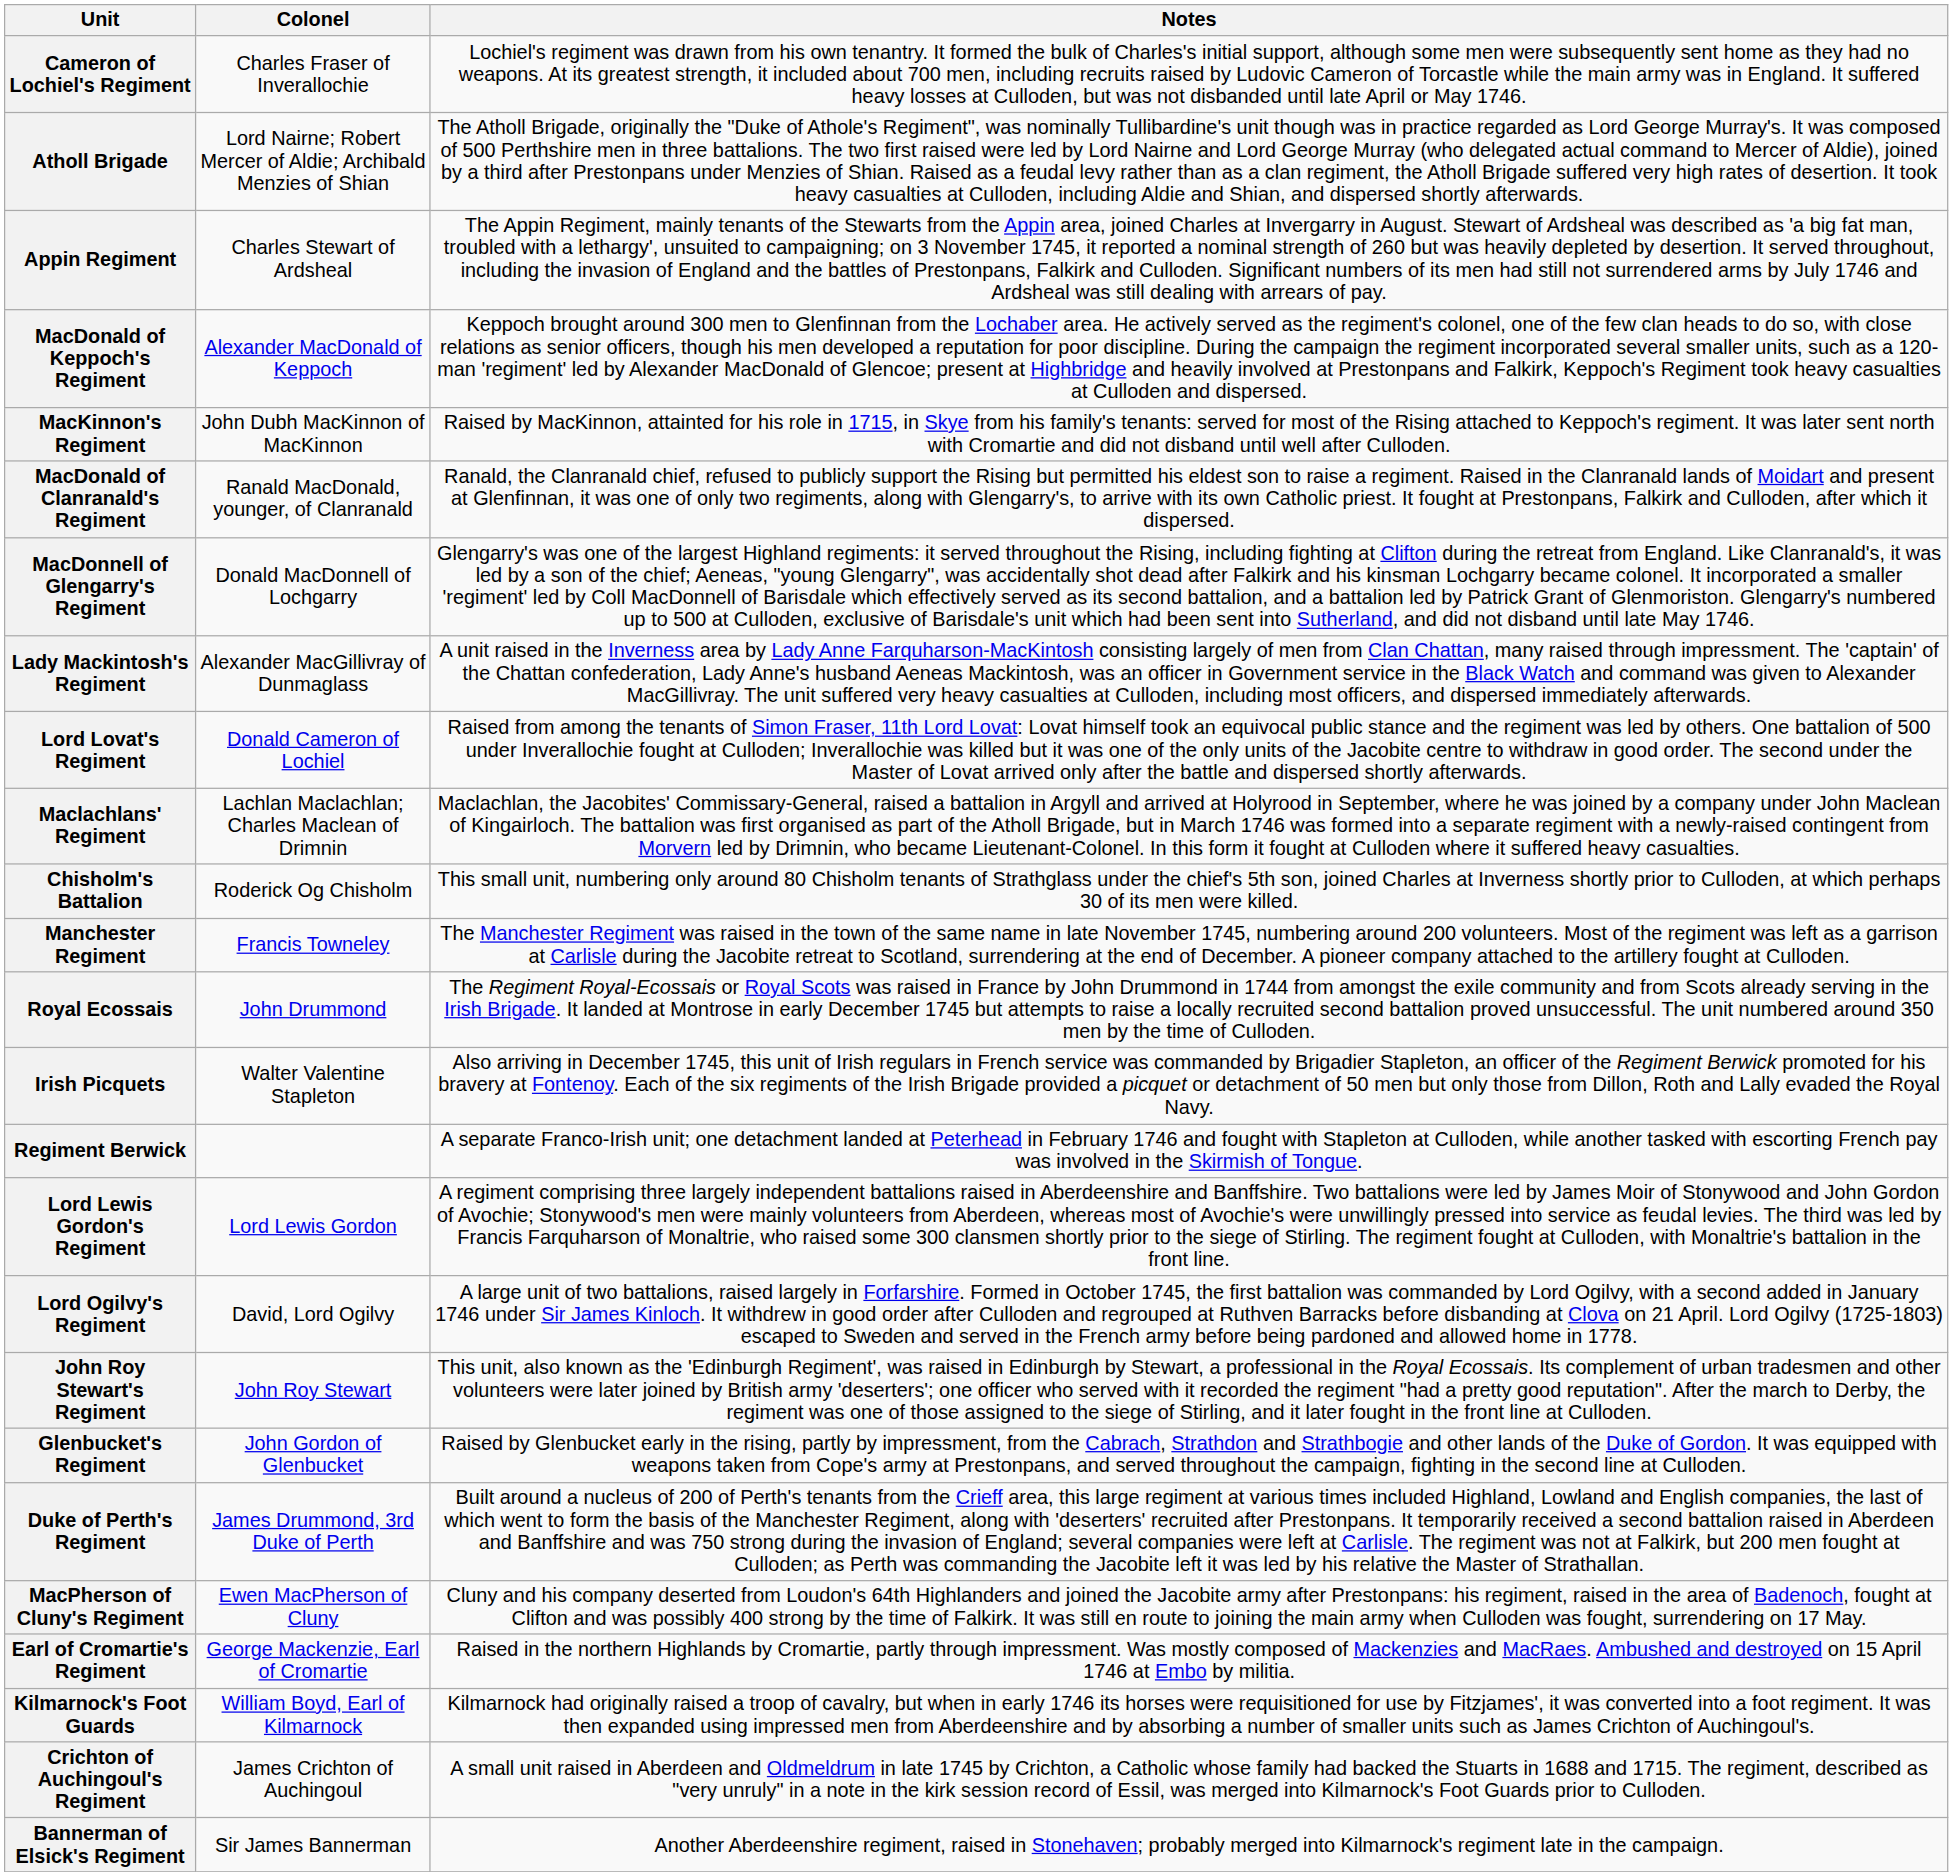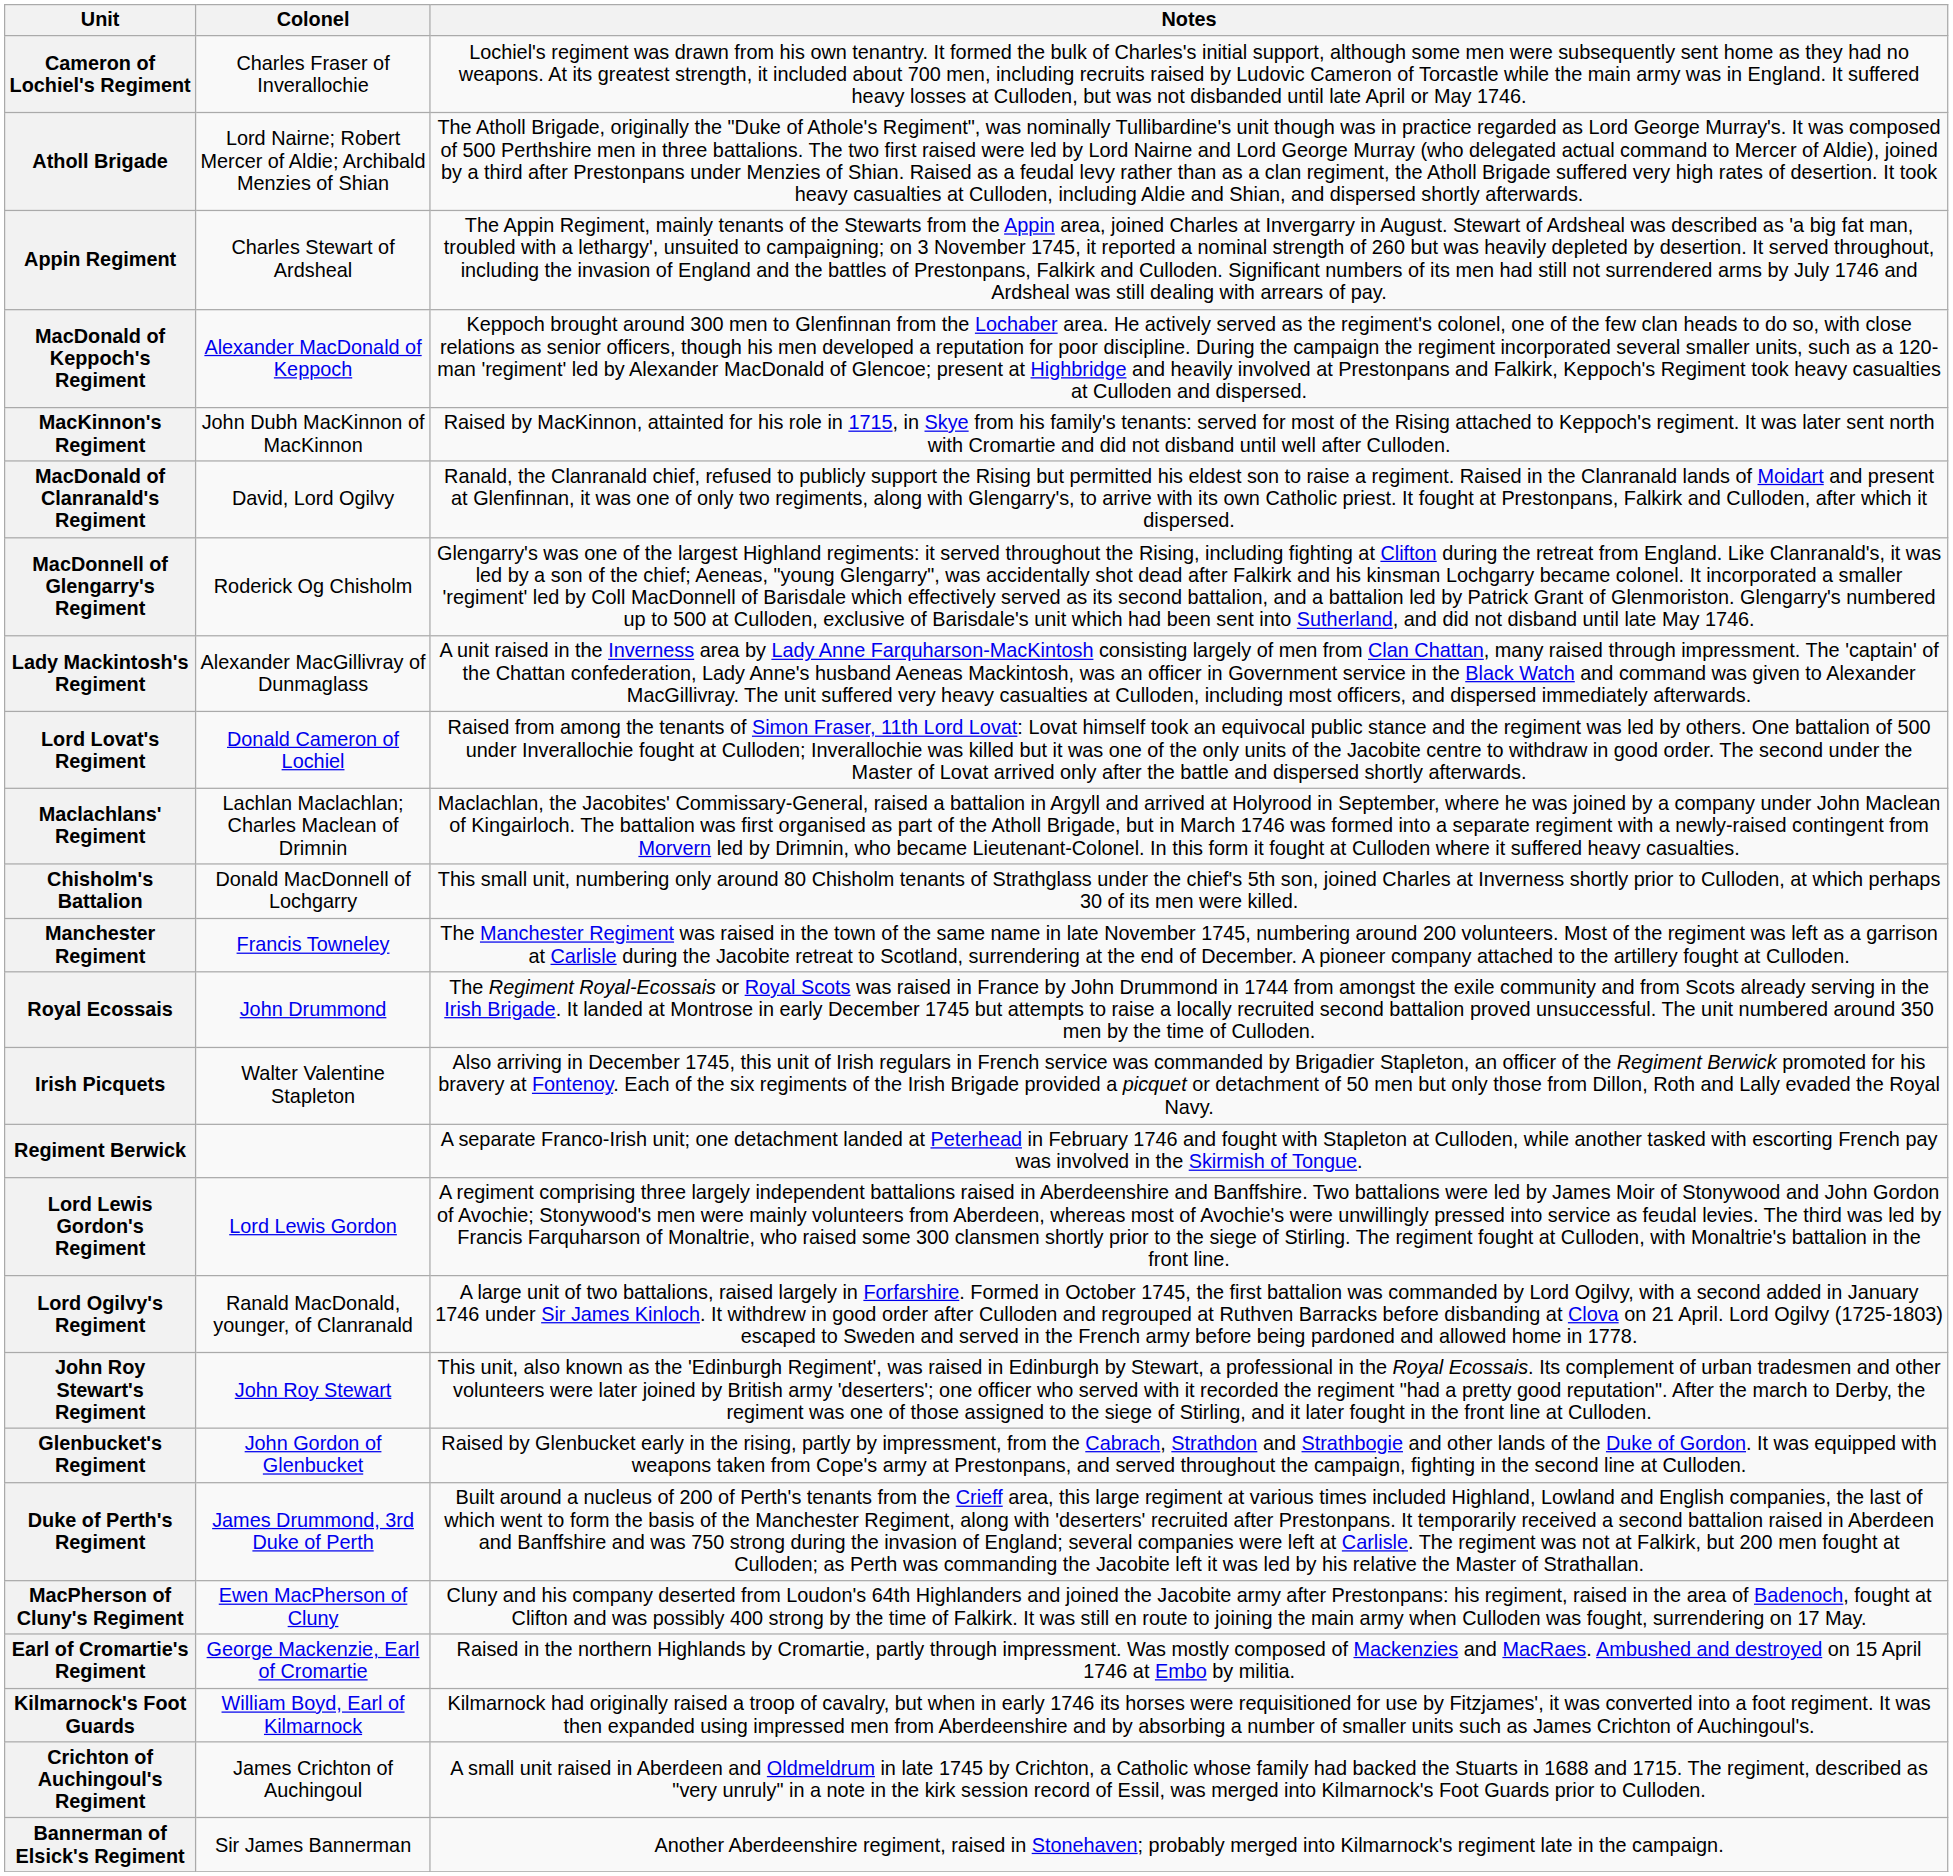MacDonald of Clanranald's Regiment | Colonel: Ranald MacDonald, younger, of Clanranald -> David, Lord Ogilvy
MacDonnell of Glengarry's Regiment | Colonel: Donald MacDonnell of Lochgarry -> Roderick Og Chisholm
Chisholm's Battalion | Colonel: Roderick Og Chisholm -> Donald MacDonnell of Lochgarry
Lord Ogilvy's Regiment | Colonel: David, Lord Ogilvy -> Ranald MacDonald, younger, of Clanranald
